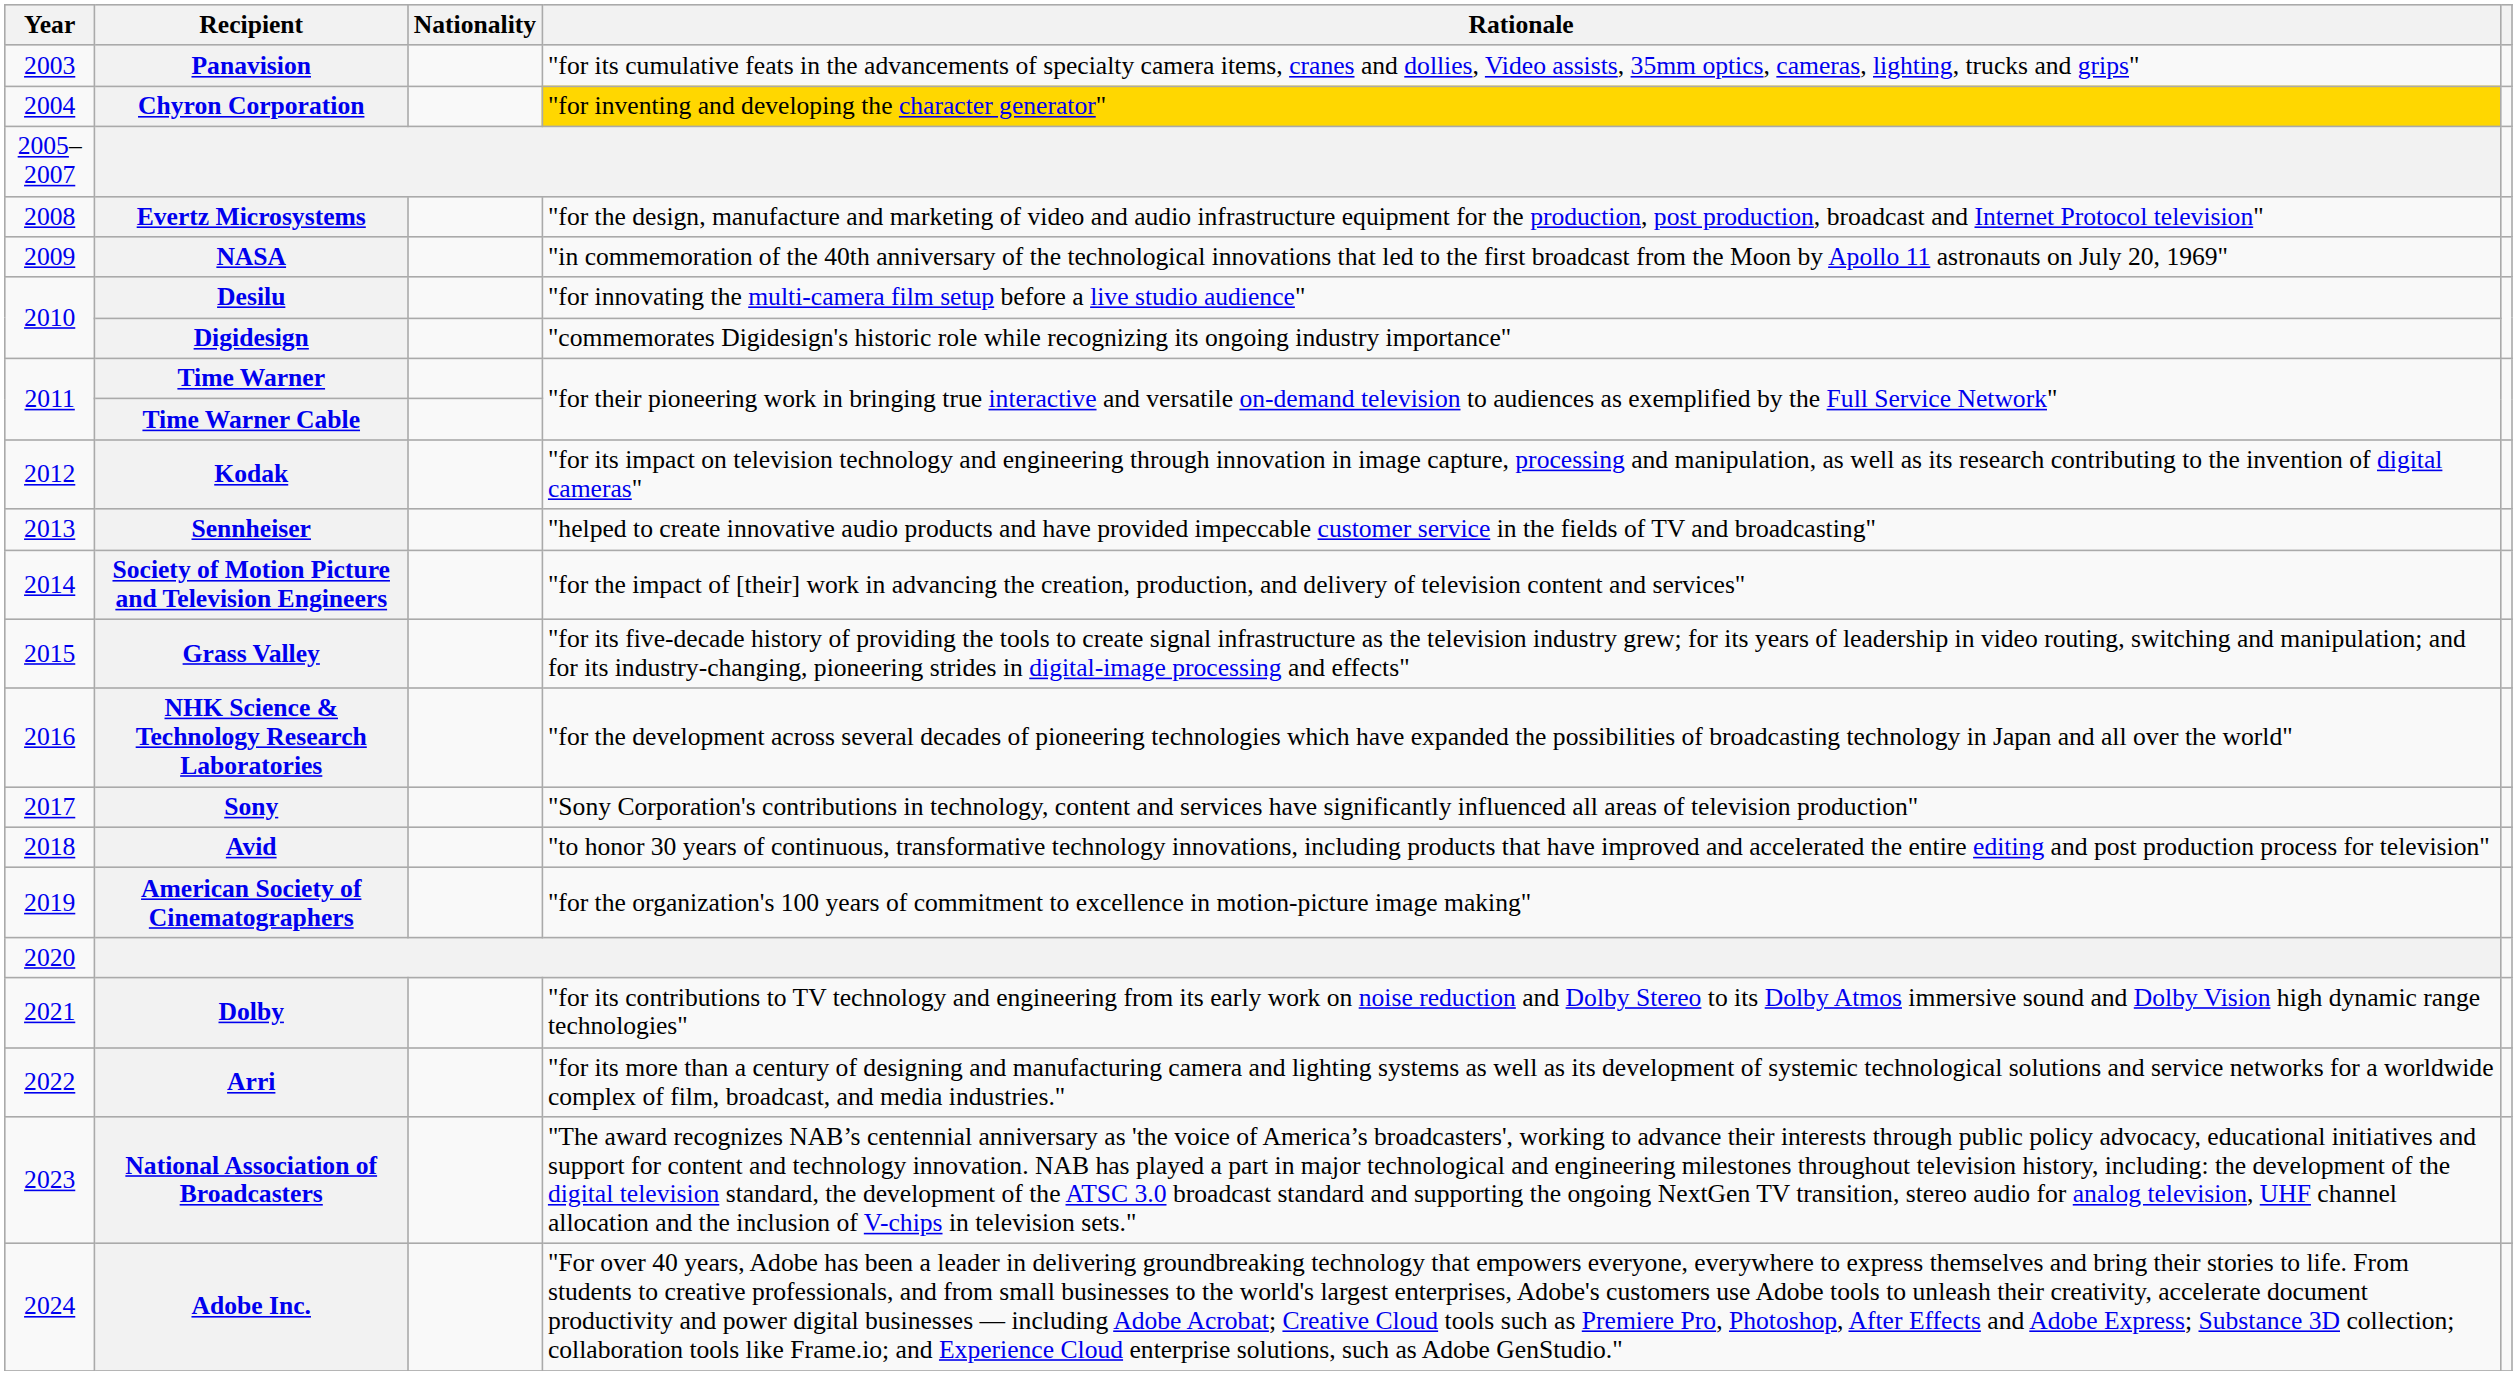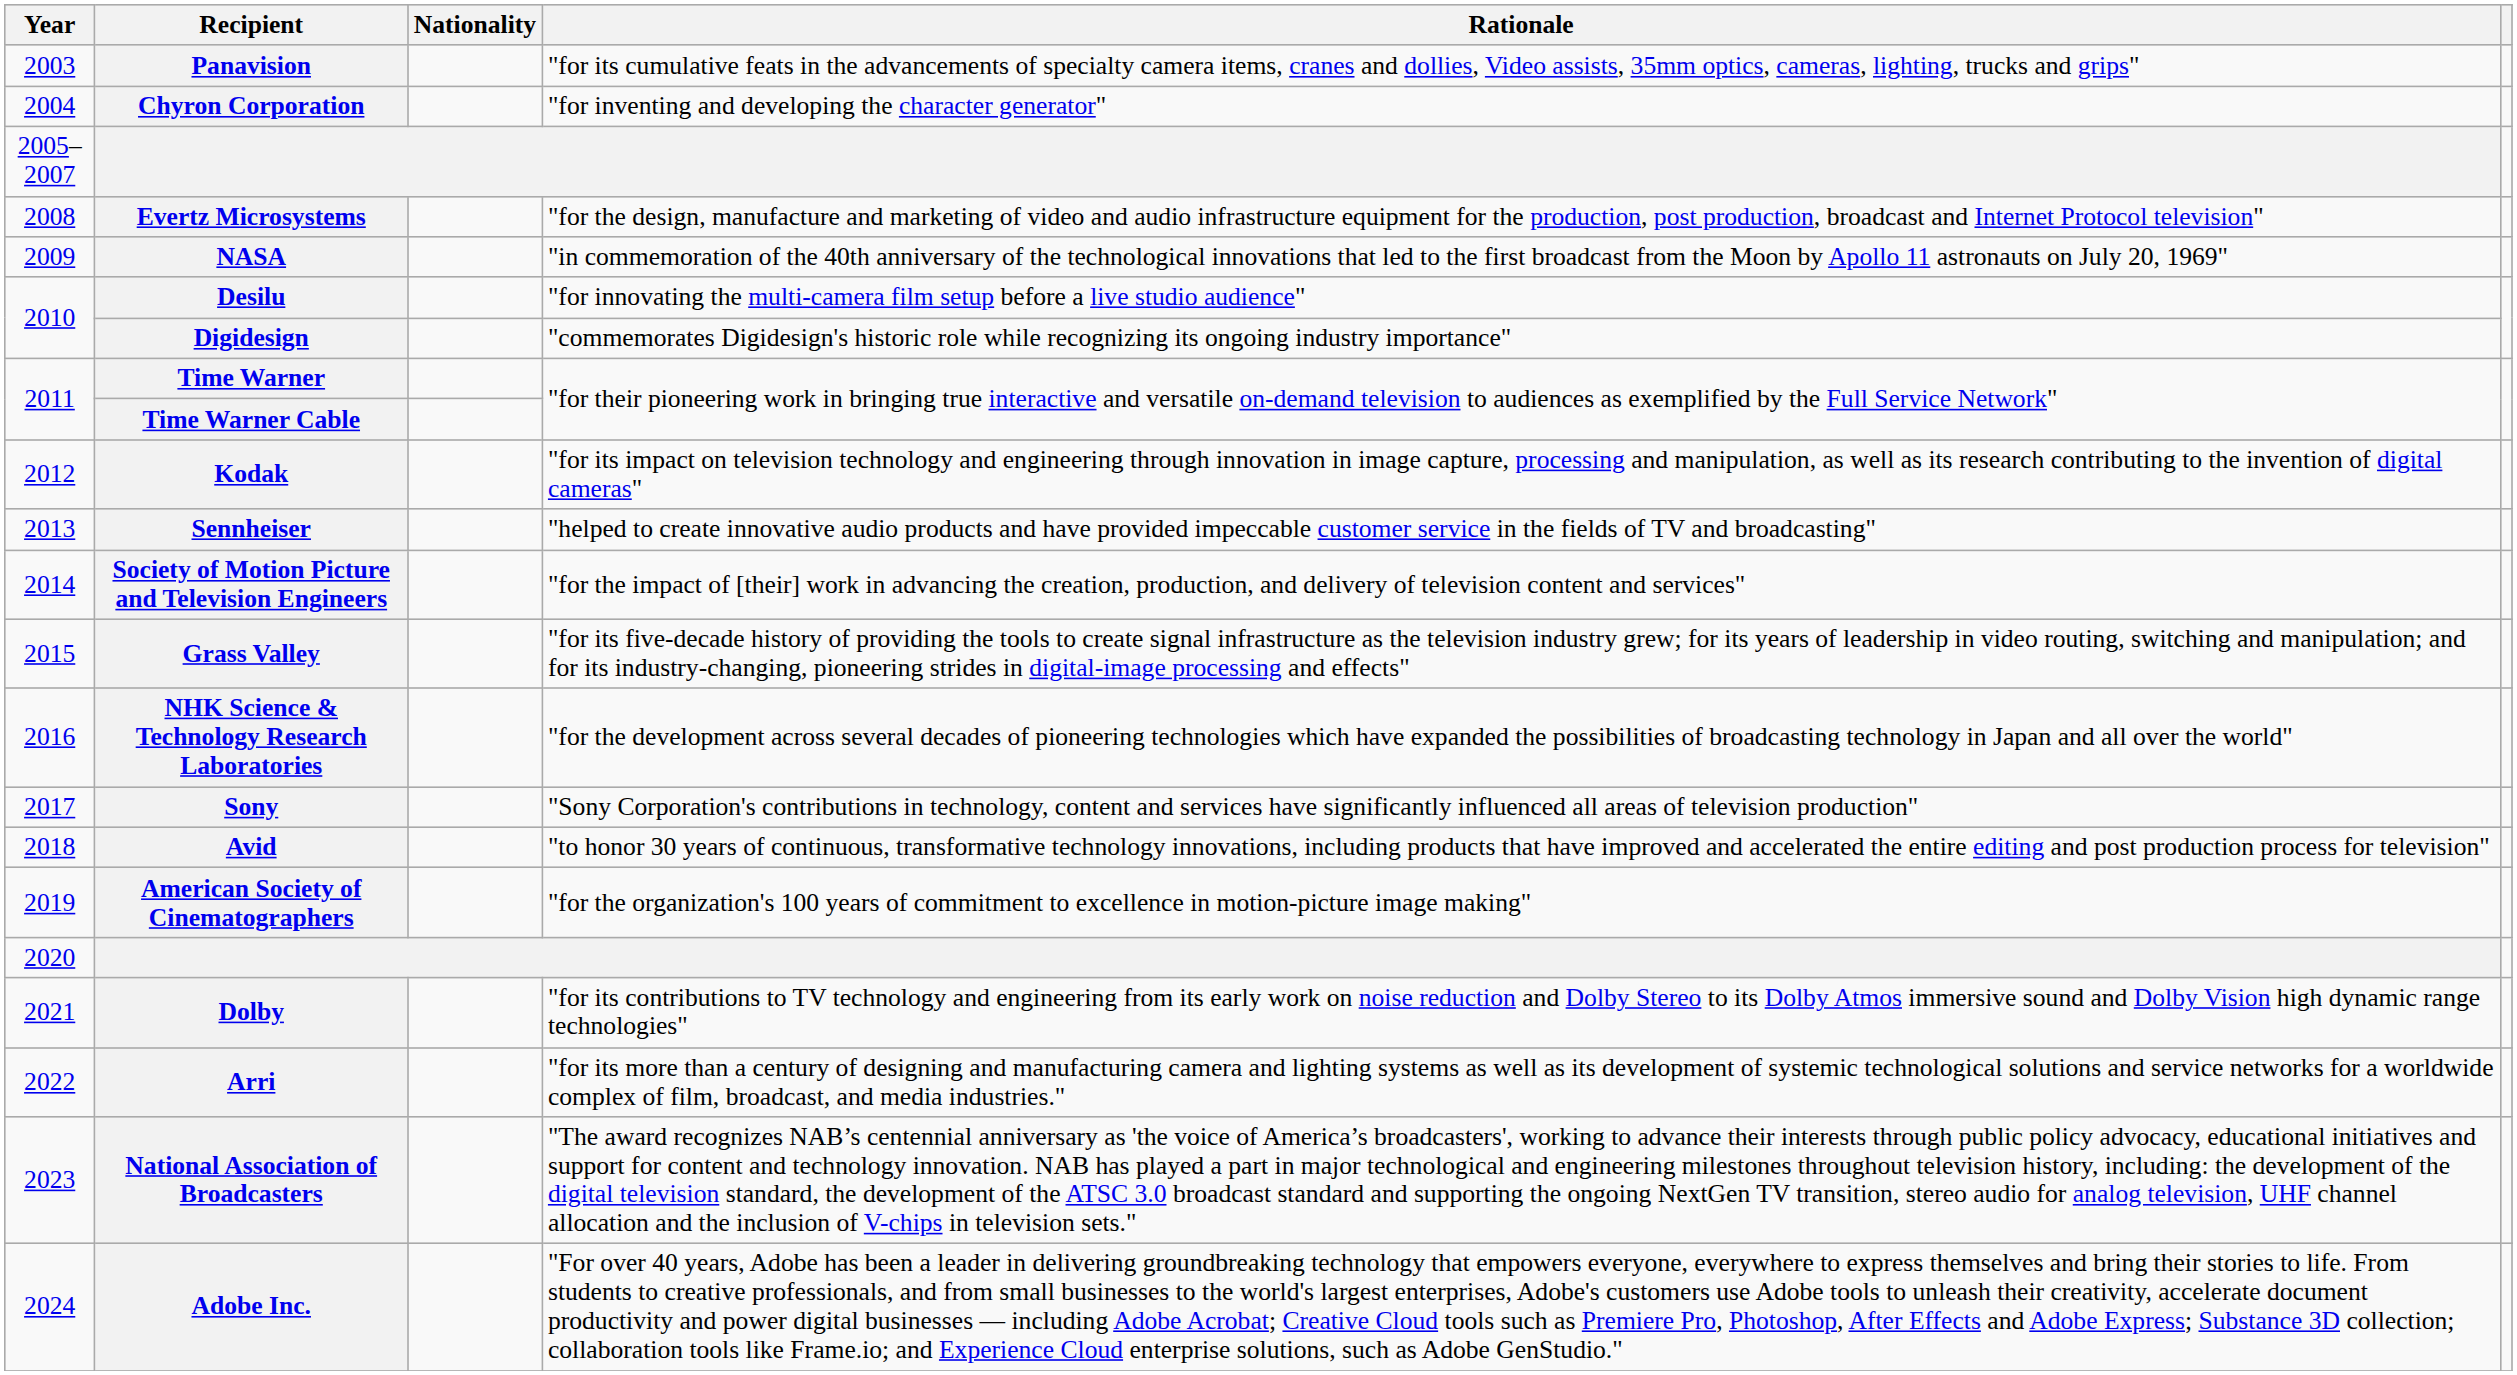Chyron Corporation | Rationale: gold background -> no background
